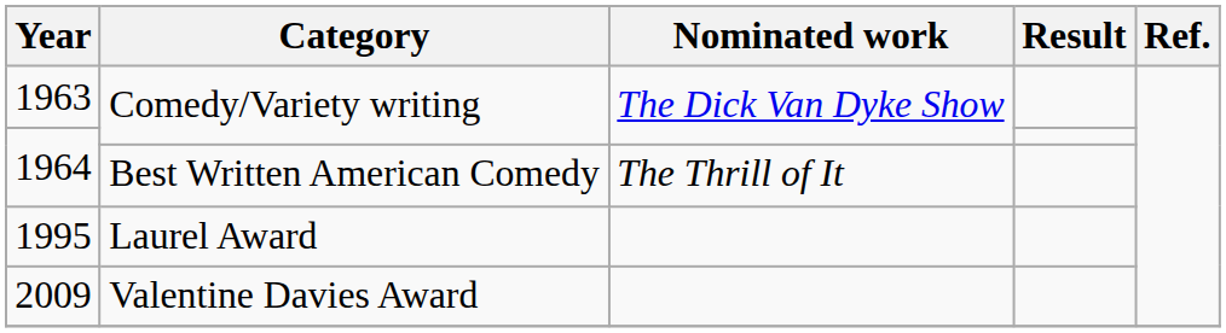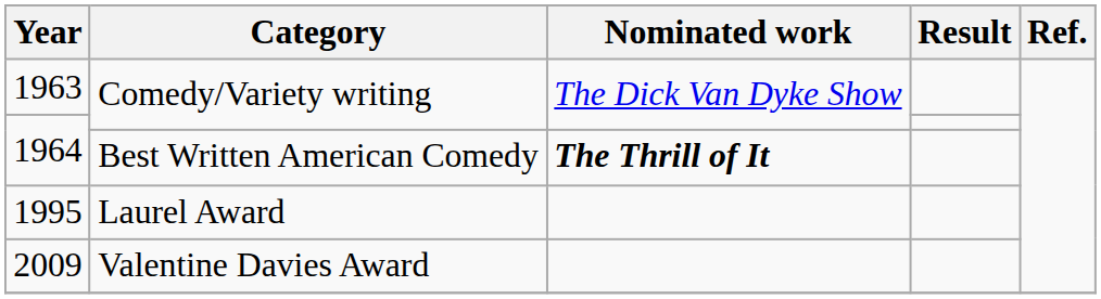1964 / Best Written American Comedy | Nominated work: normal -> bold
